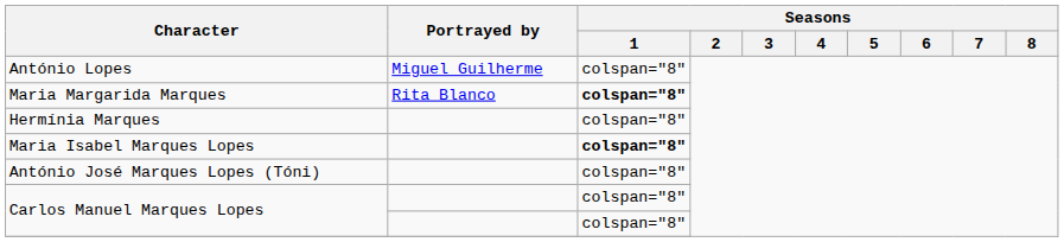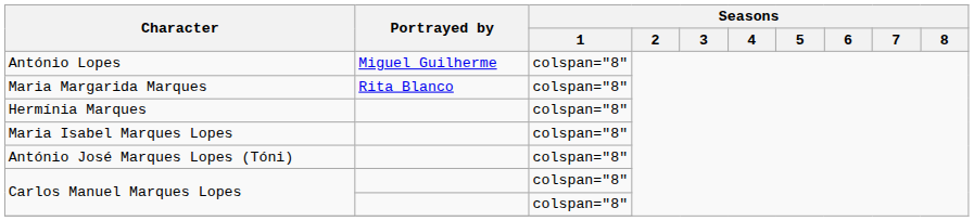Maria Margarida Marques | Seasons / 1: bold -> normal
Maria Isabel Marques Lopes | Seasons / 1: bold -> normal
